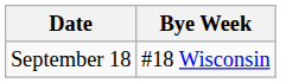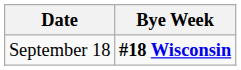September 18 | Bye Week: normal -> bold
